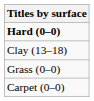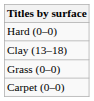row 2 | column 1: bold -> normal
